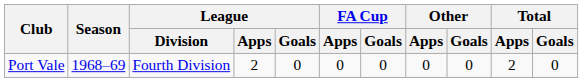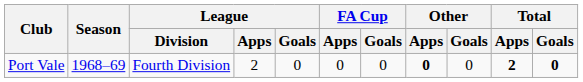Port Vale | Other / Apps: normal -> bold
Port Vale | Total / Apps: normal -> bold
Port Vale | Total / Goals: normal -> bold
